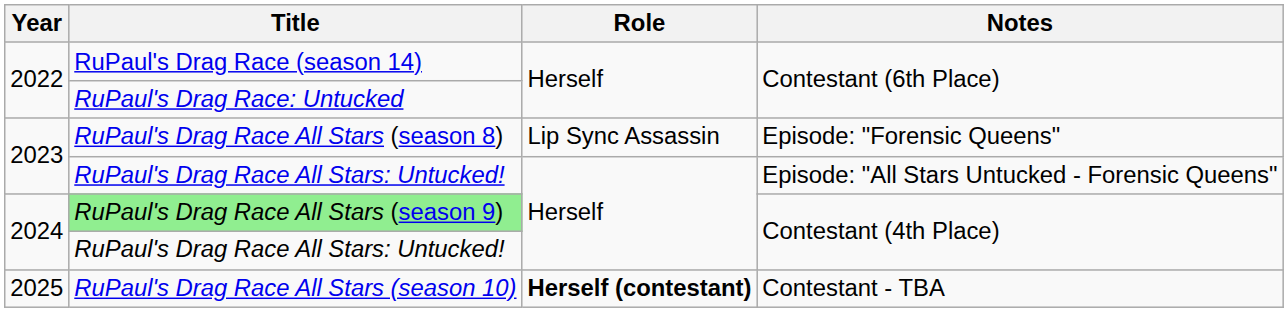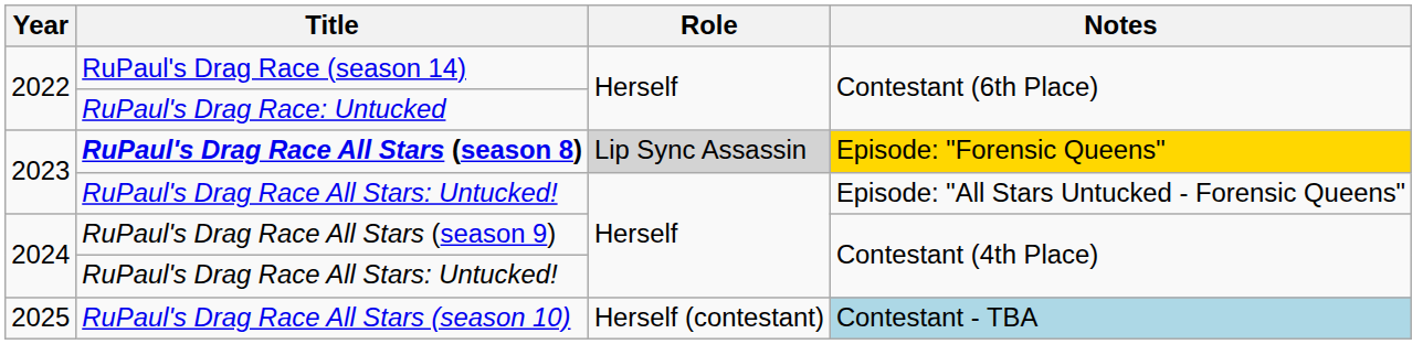RuPaul's Drag Race All Stars (season 8) | Title: normal -> bold
RuPaul's Drag Race All Stars (season 8) | Role: no background -> lightgrey background
RuPaul's Drag Race All Stars (season 8) | Notes: no background -> gold background
RuPaul's Drag Race All Stars (season 9) | Title: lightgreen background -> no background
RuPaul's Drag Race All Stars (season 10) | Role: bold -> normal
RuPaul's Drag Race All Stars (season 10) | Notes: no background -> lightblue background
